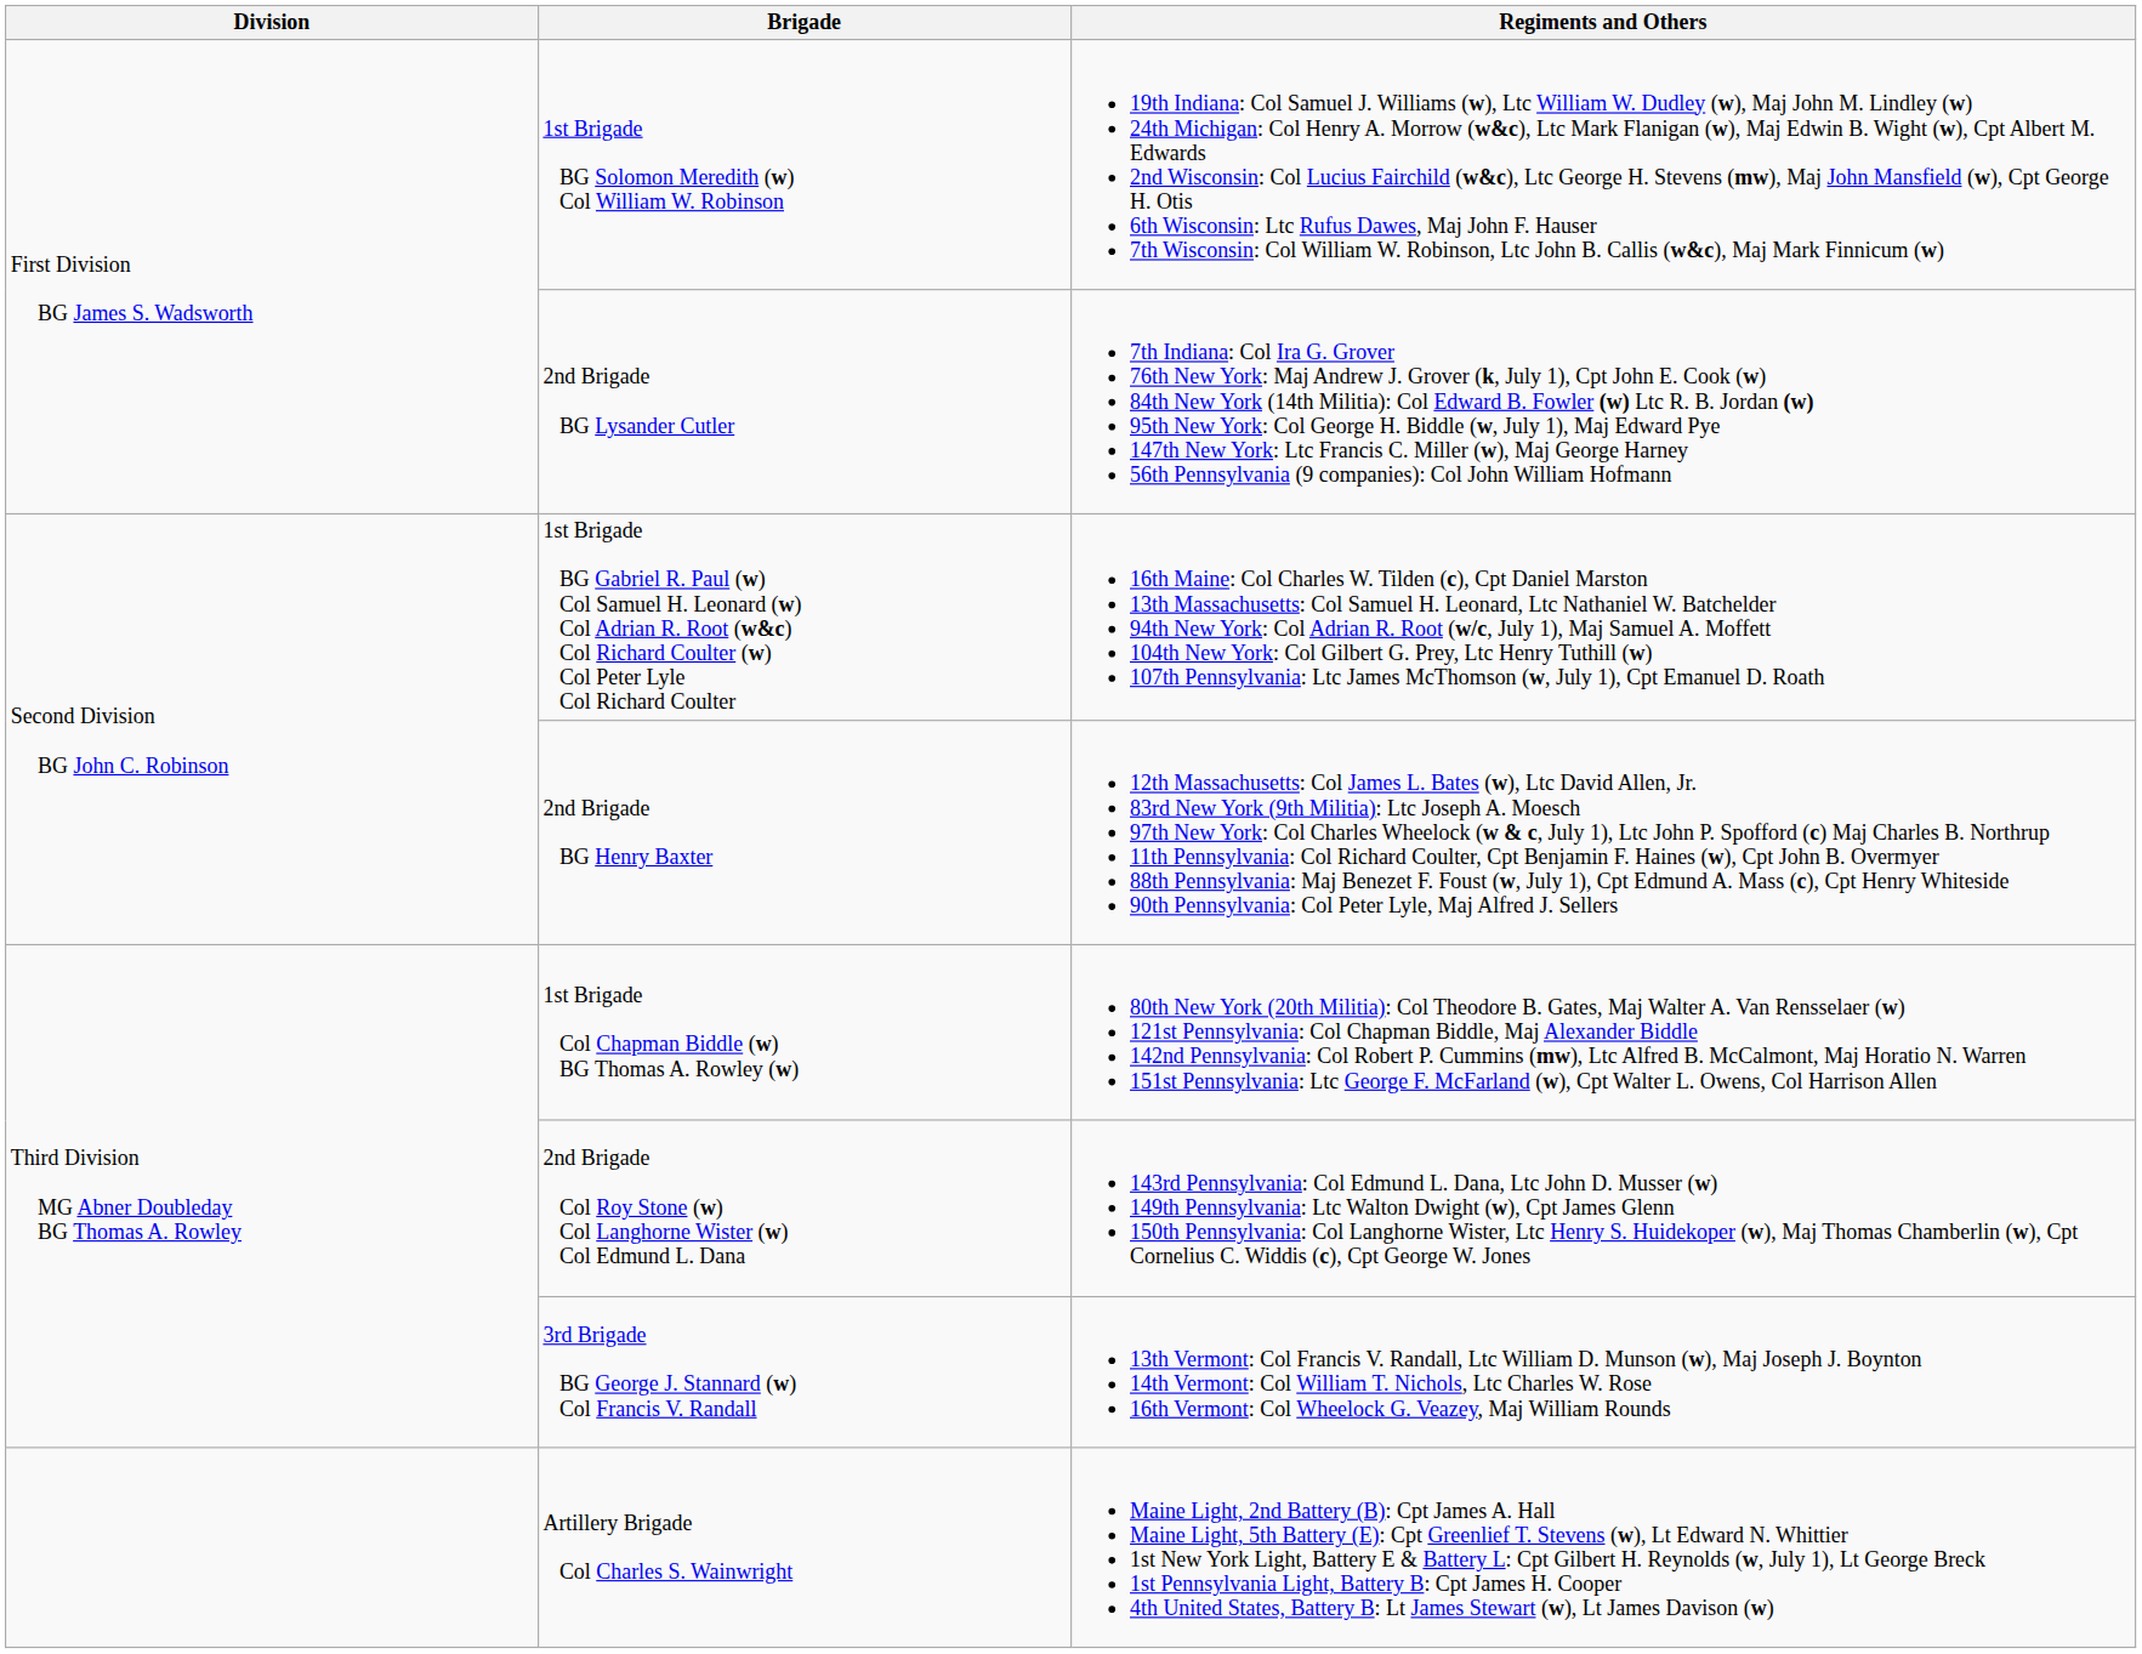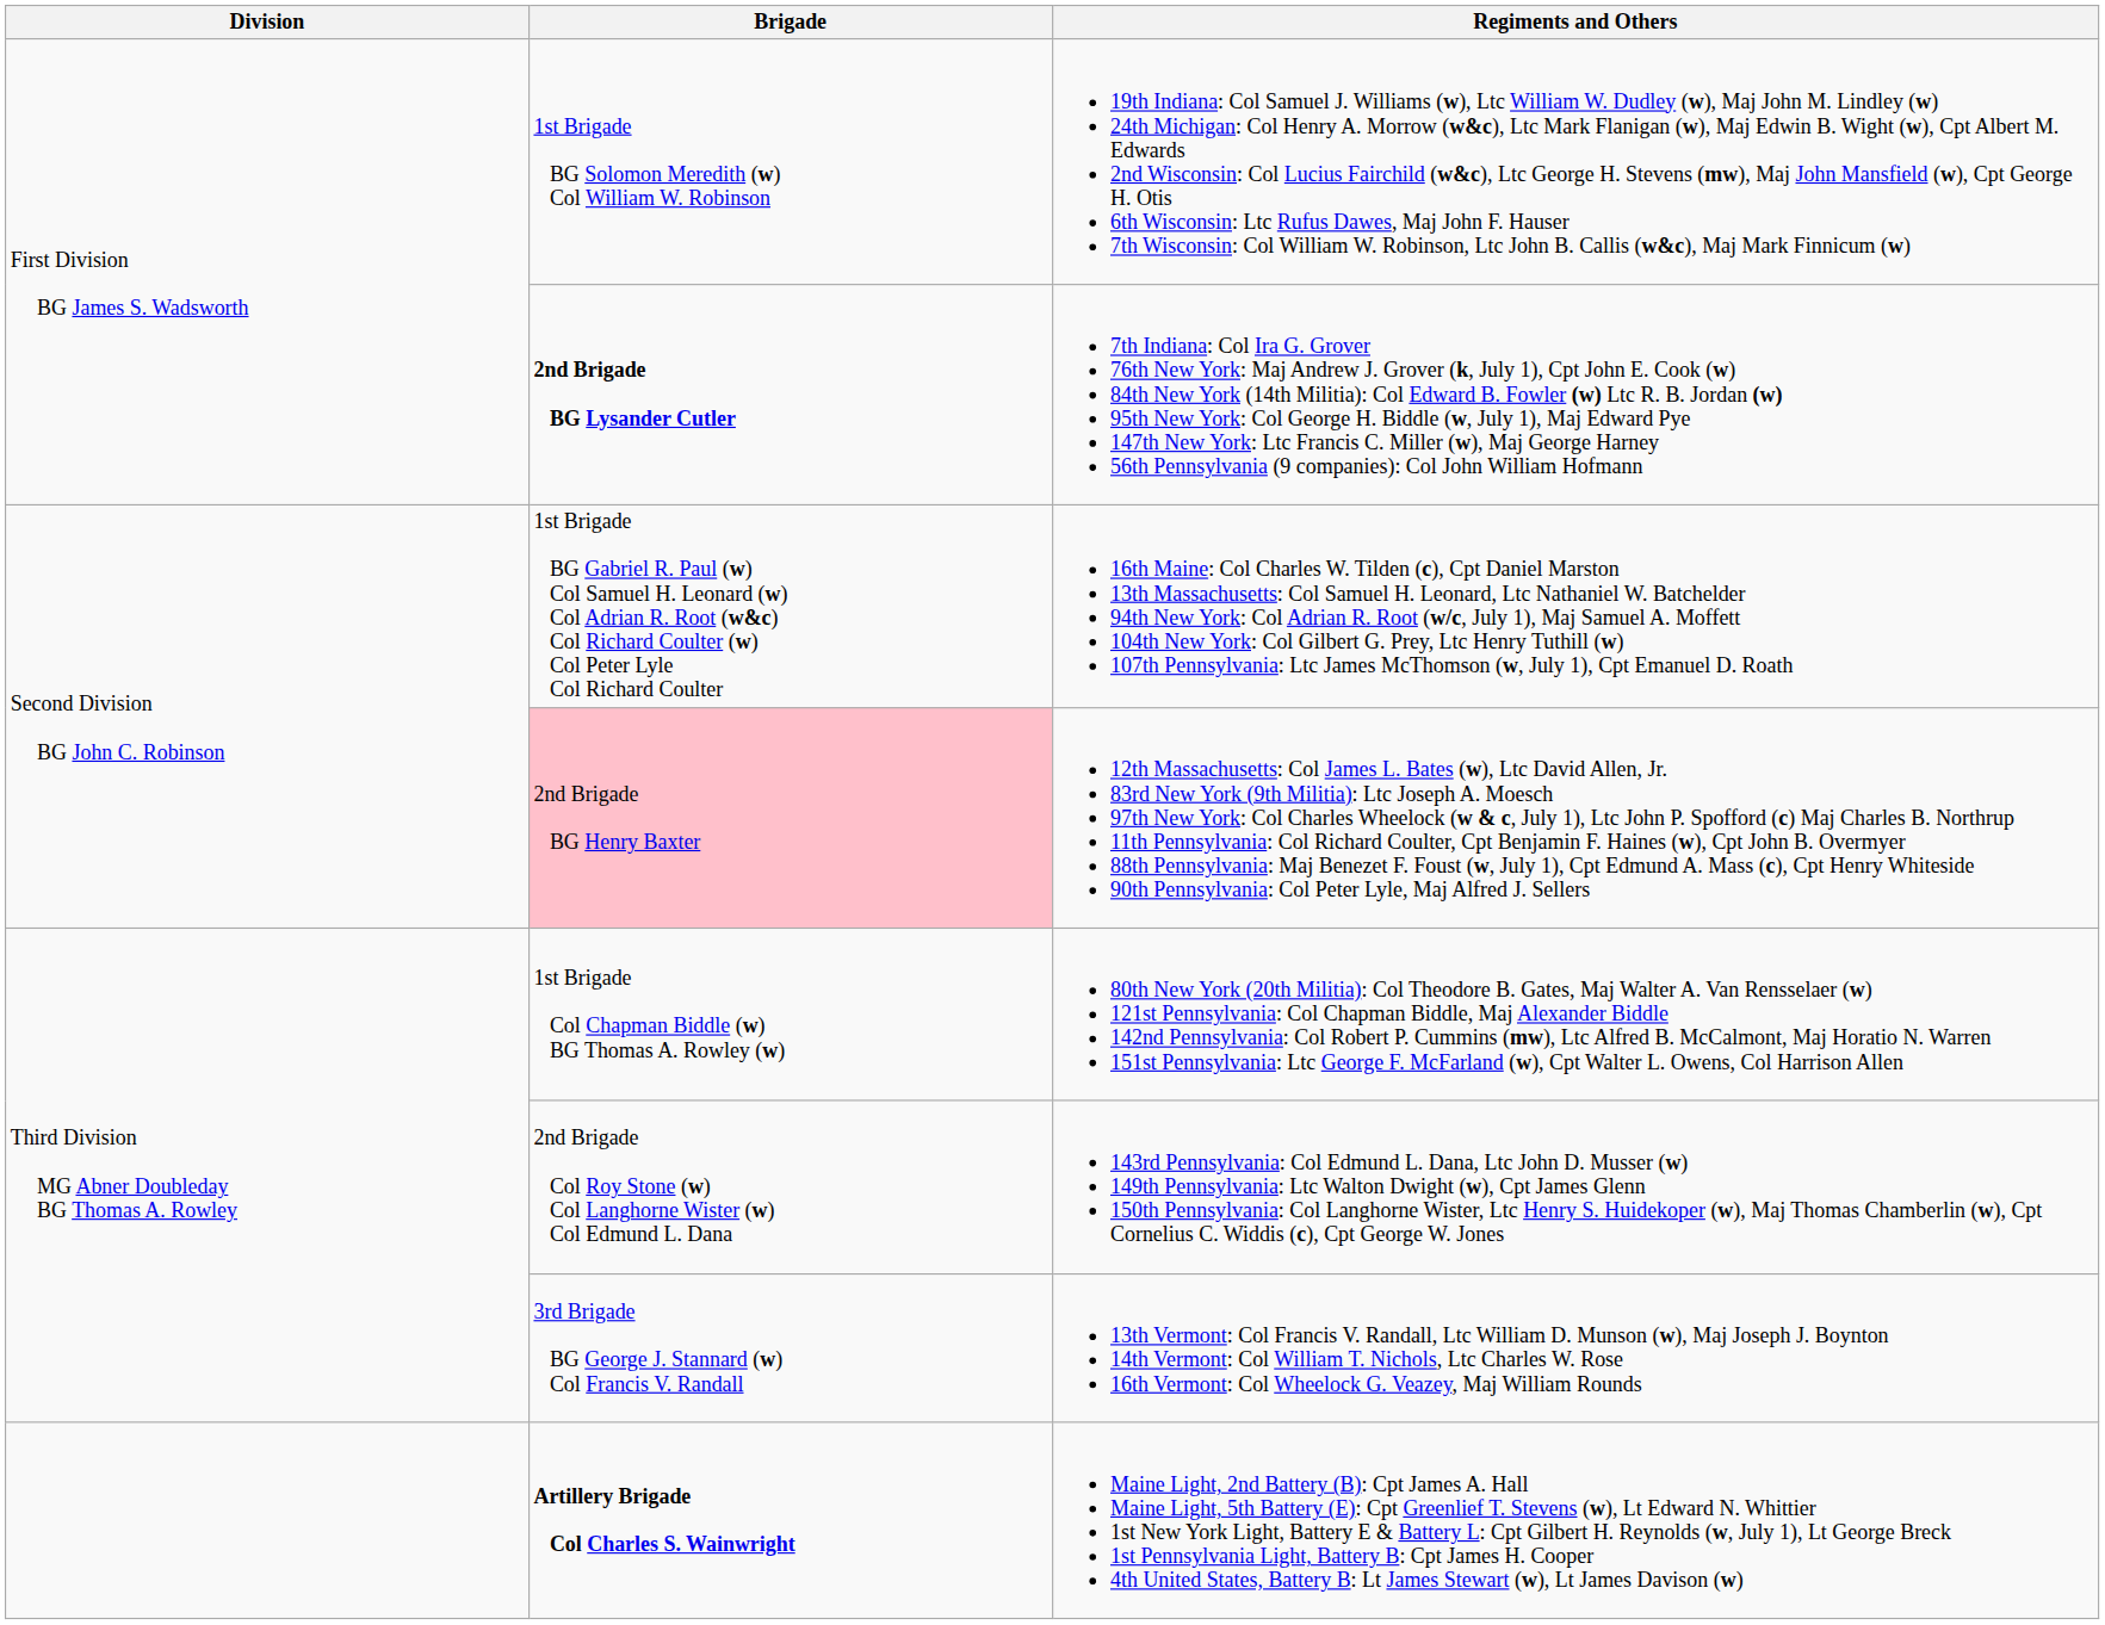2nd Brigade BG Lysander Cutler | Brigade: normal -> bold
2nd Brigade BG Henry Baxter | Brigade: no background -> pink background
Artillery Brigade Col Charles S. Wainwright | Brigade: normal -> bold
